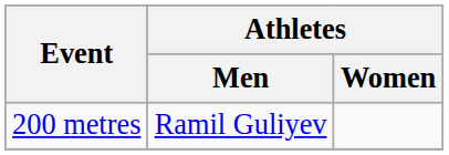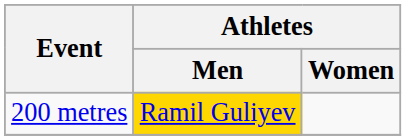200 metres | Athletes / Men: no background -> gold background
